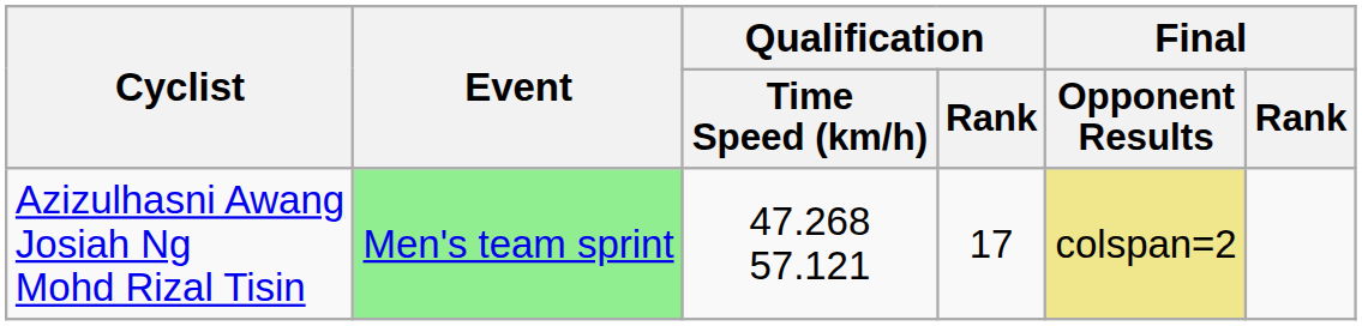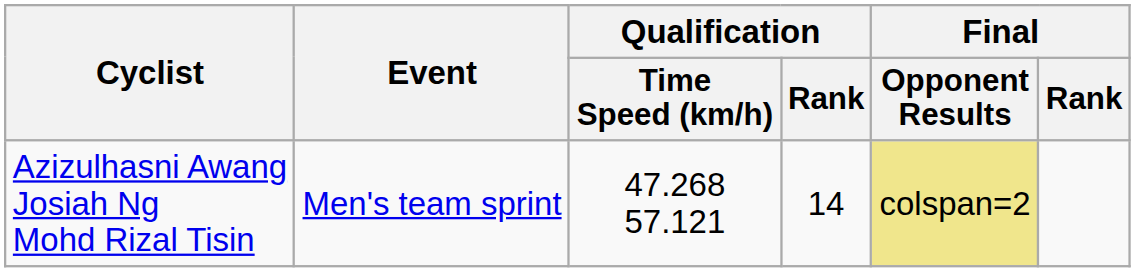Azizulhasni Awang Josiah Ng Mohd Rizal Tisin | Event: lightgreen background -> no background
Azizulhasni Awang Josiah Ng Mohd Rizal Tisin | Qualification / Rank: 17 -> 14
